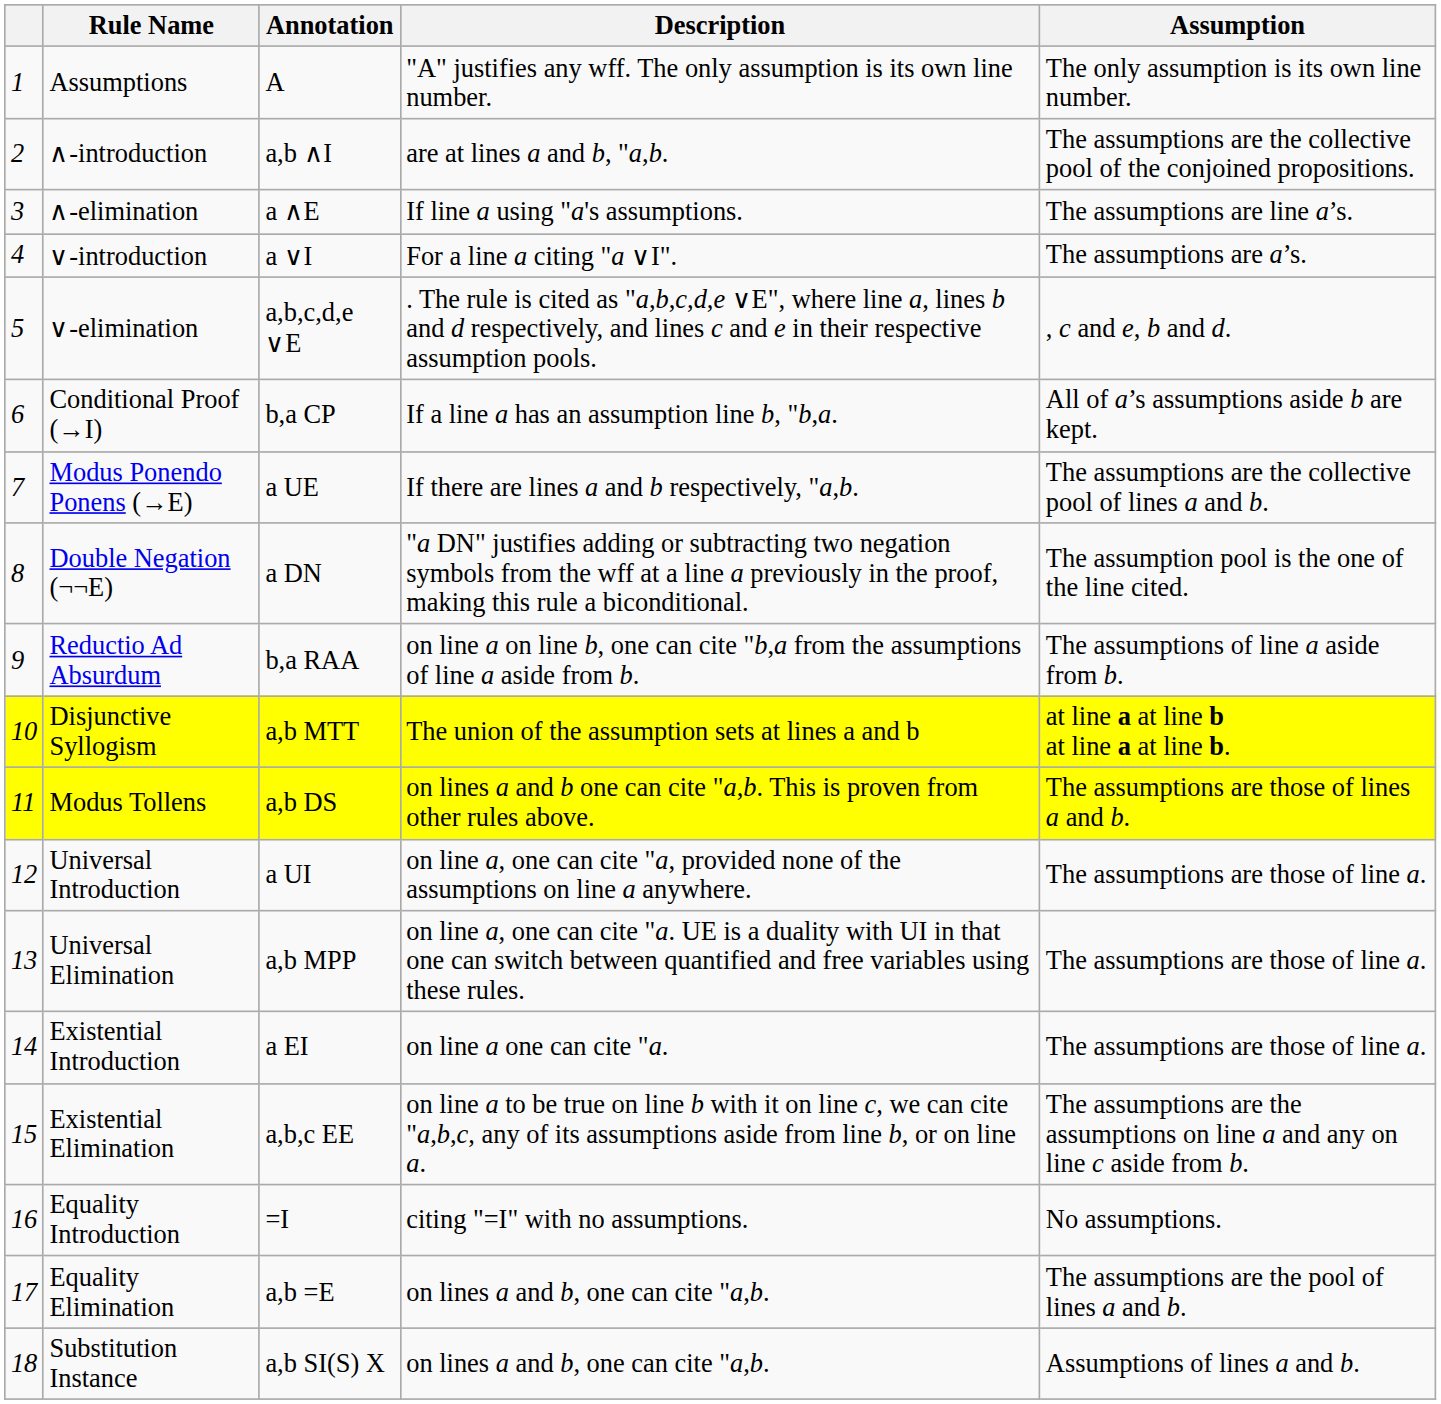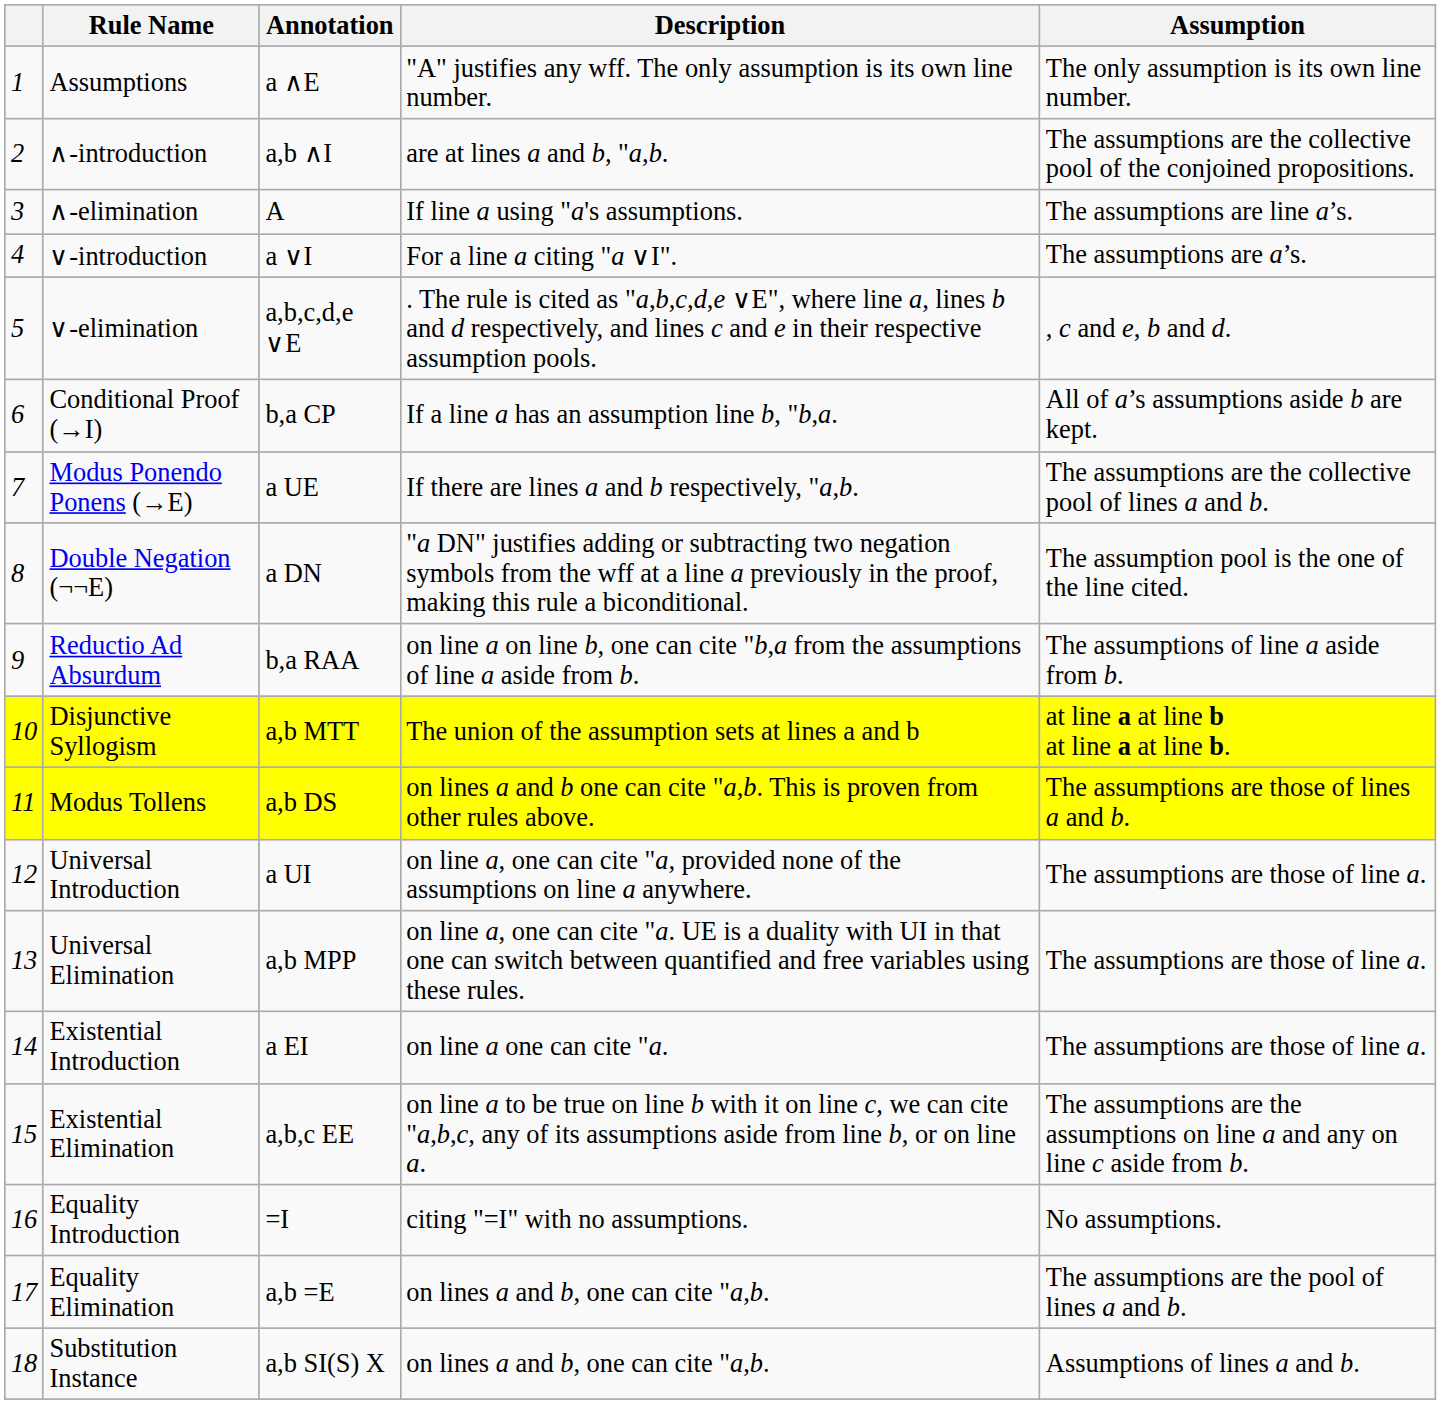Assumptions | Annotation: A -> a ∧E
∧-elimination | Annotation: a ∧E -> A
